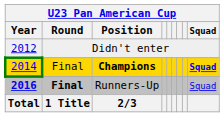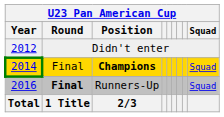Champions | U23 Pan American Cup / Squad: bold -> normal
Runners-Up | U23 Pan American Cup / Year: bold -> normal
